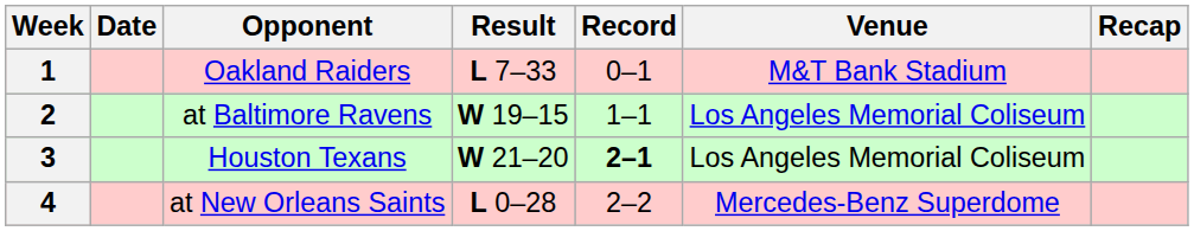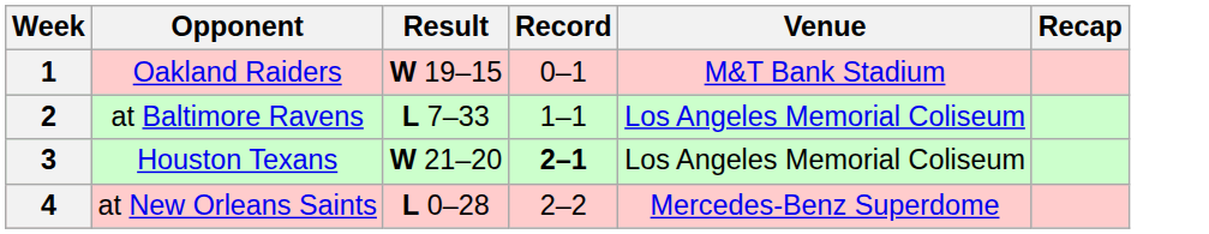- column: Date
1 | Result: L 7–33 -> W 19–15
2 | Result: W 19–15 -> L 7–33
